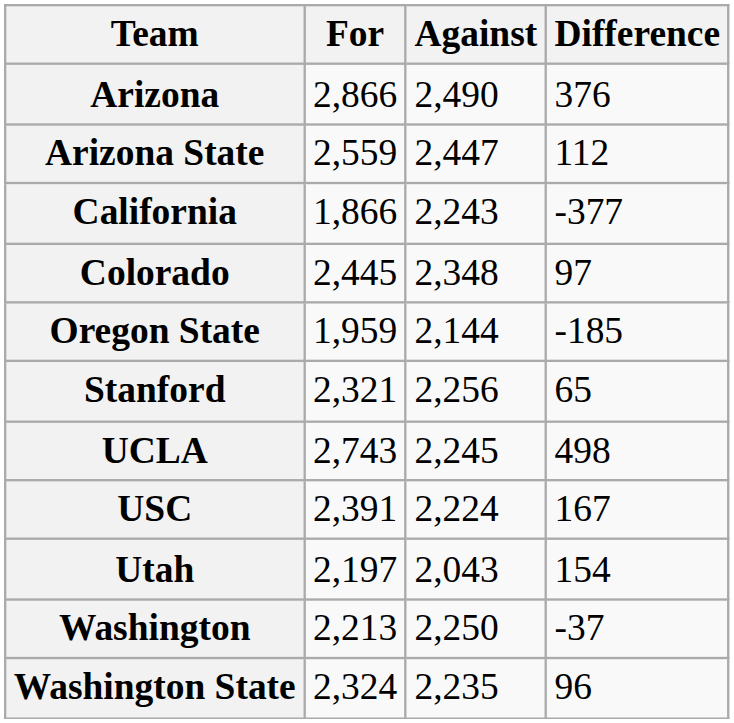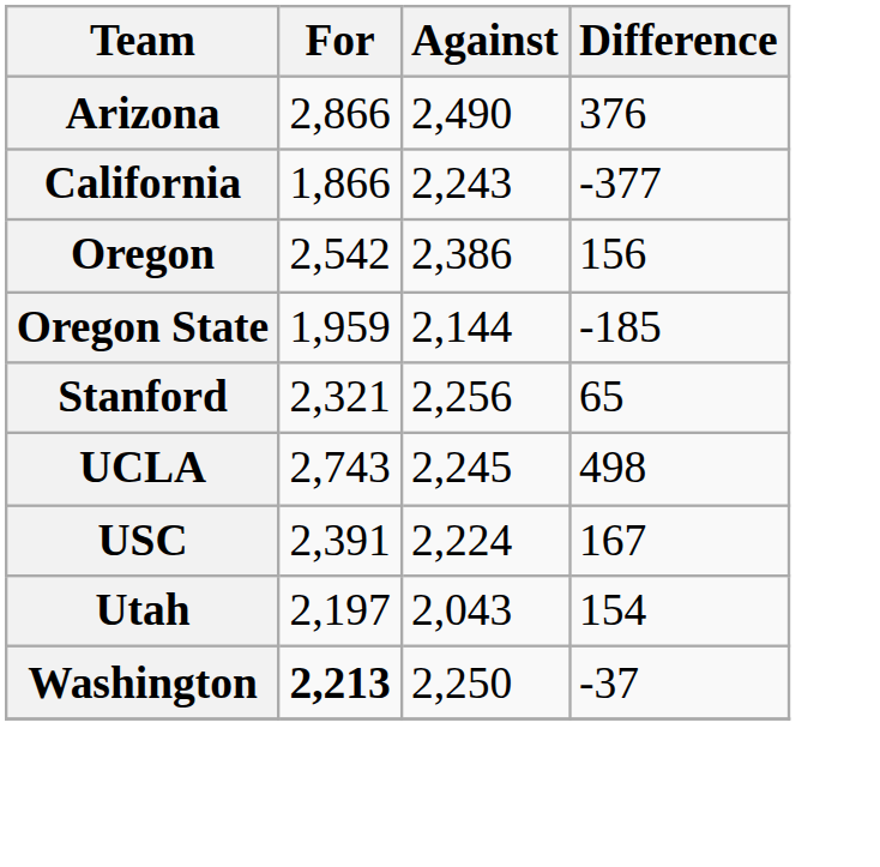- row: Arizona State | 2,559 | 2,447 | 112
- row: Colorado | 2,445 | 2,348 | 97
+ row: Oregon | 2,542 | 2,386 | 156
Washington | For: normal -> bold
- row: Washington State | 2,324 | 2,235 | 96
